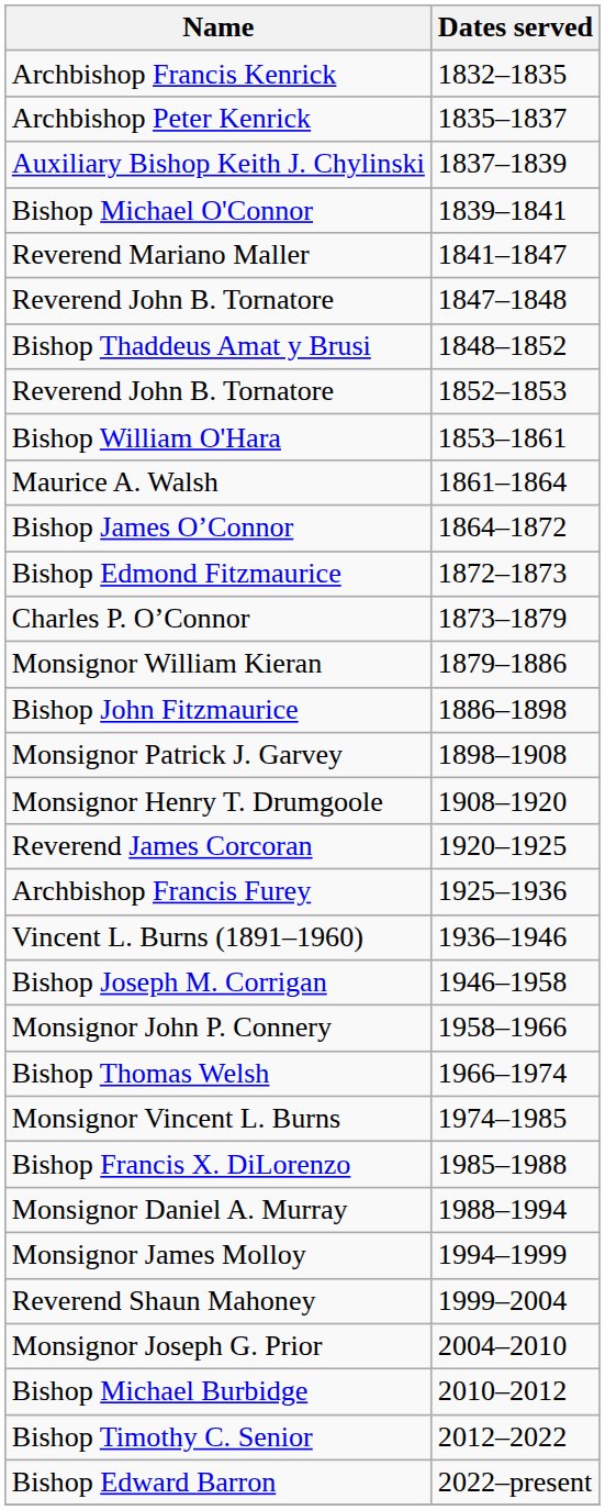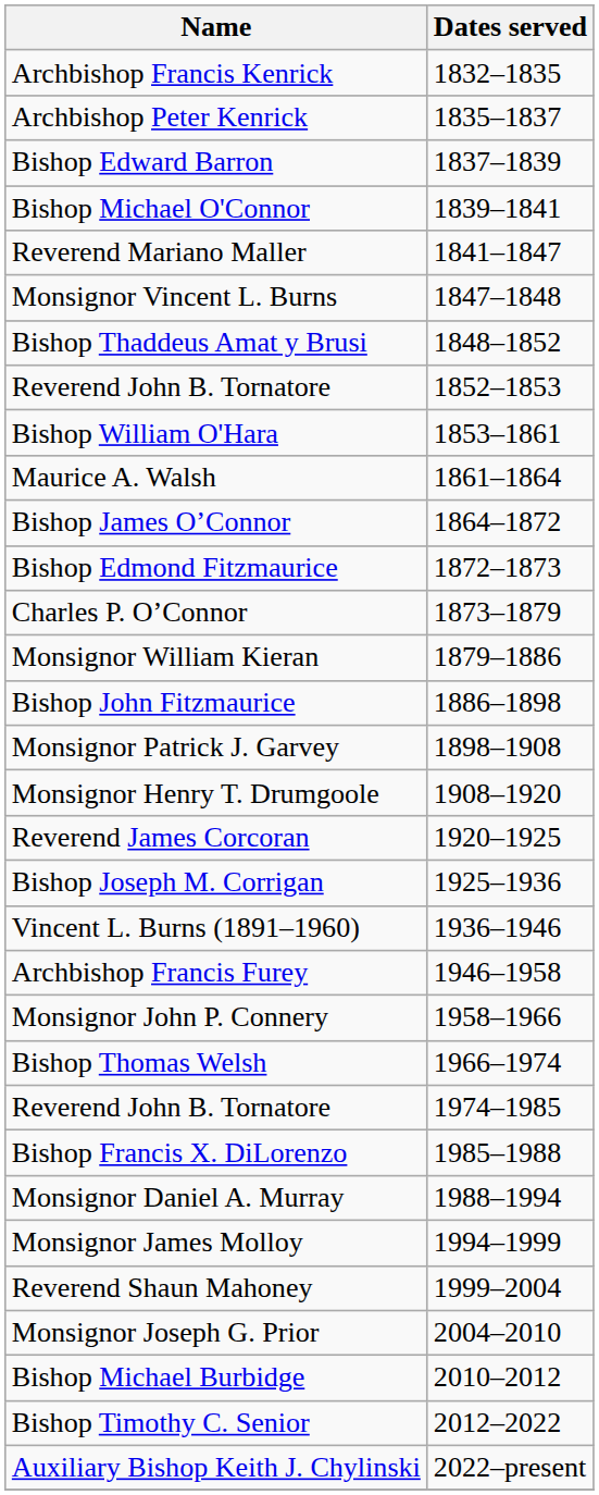row 4 | Name: Auxiliary Bishop Keith J. Chylinski -> Bishop Edward Barron
row 7 | Name: Reverend John B. Tornatore -> Monsignor Vincent L. Burns
row 20 | Name: Archbishop Francis Furey -> Bishop Joseph M. Corrigan
row 22 | Name: Bishop Joseph M. Corrigan -> Archbishop Francis Furey
row 25 | Name: Monsignor Vincent L. Burns -> Reverend John B. Tornatore
row 33 | Name: Bishop Edward Barron -> Auxiliary Bishop Keith J. Chylinski
